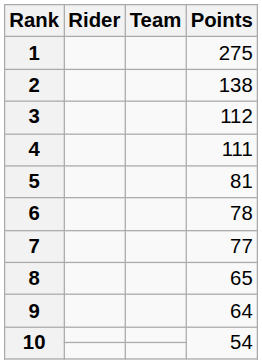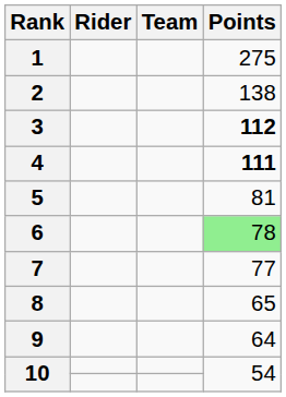3 | Points: normal -> bold
4 | Points: normal -> bold
6 | Points: no background -> lightgreen background
